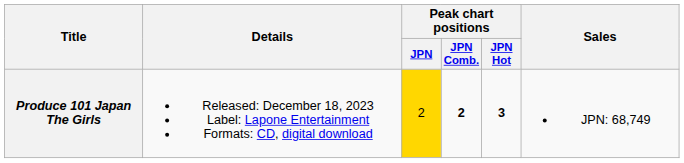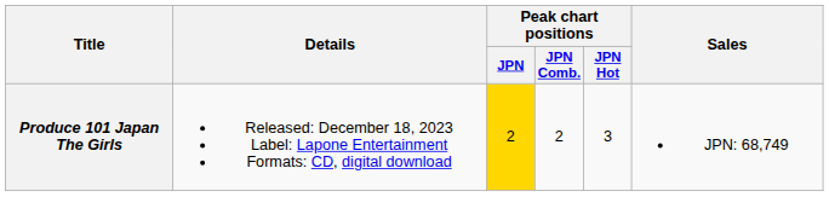Produce 101 Japan The Girls | Peak chart positions / JPN Comb.: bold -> normal
Produce 101 Japan The Girls | Peak chart positions / JPN Hot: bold -> normal
